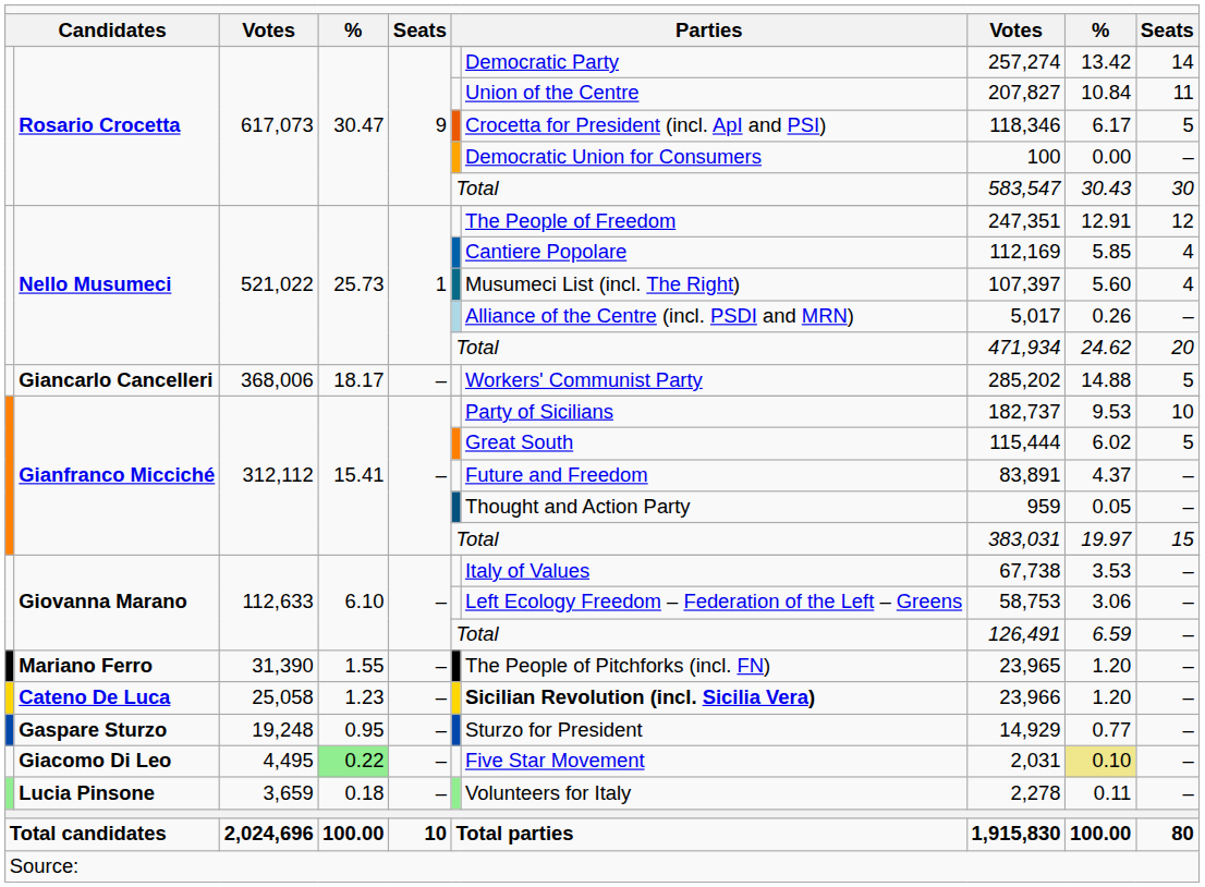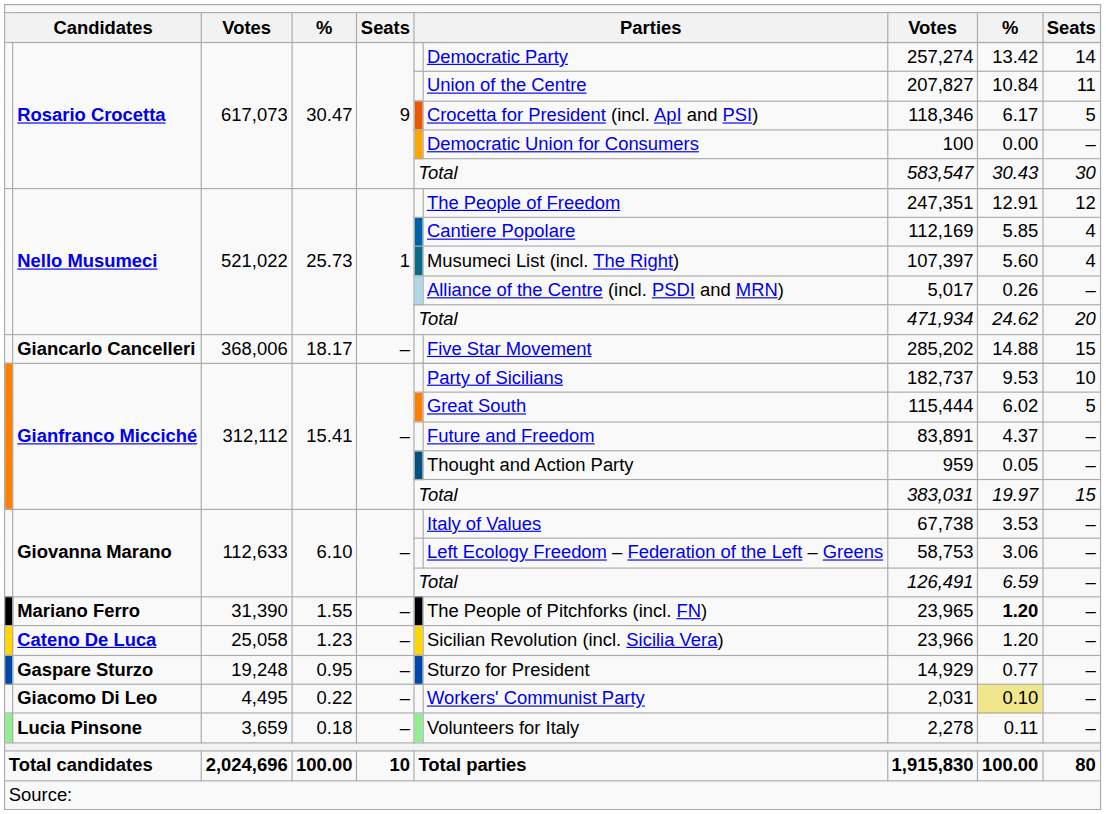Giancarlo Cancelleri | column 7: Workers' Communist Party -> Five Star Movement
Giancarlo Cancelleri | column 10: 5 -> 15
Mariano Ferro | column 9: normal -> bold
Cateno De Luca | column 7: bold -> normal
Giacomo Di Leo | column 4: lightgreen background -> no background
Giacomo Di Leo | column 7: Five Star Movement -> Workers' Communist Party
